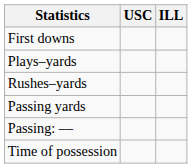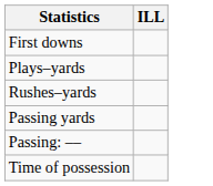- column: USC
